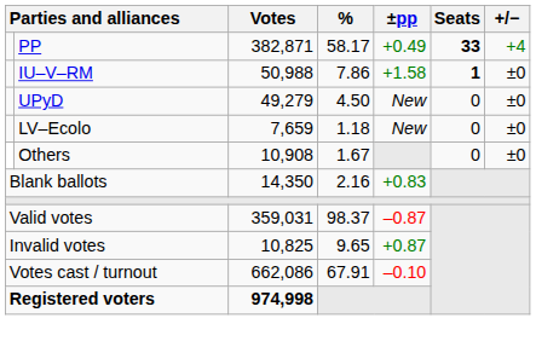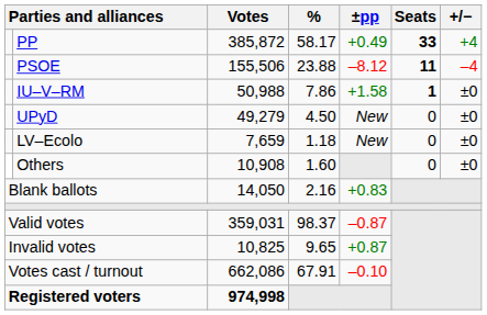PP | Votes: 382,871 -> 385,872
+ row: PSOE | 155,506 | 23.88 | –8.12 | 11 | –4
Others | %: 1.67 -> 1.60
Blank ballots | Votes: 14,350 -> 14,050
